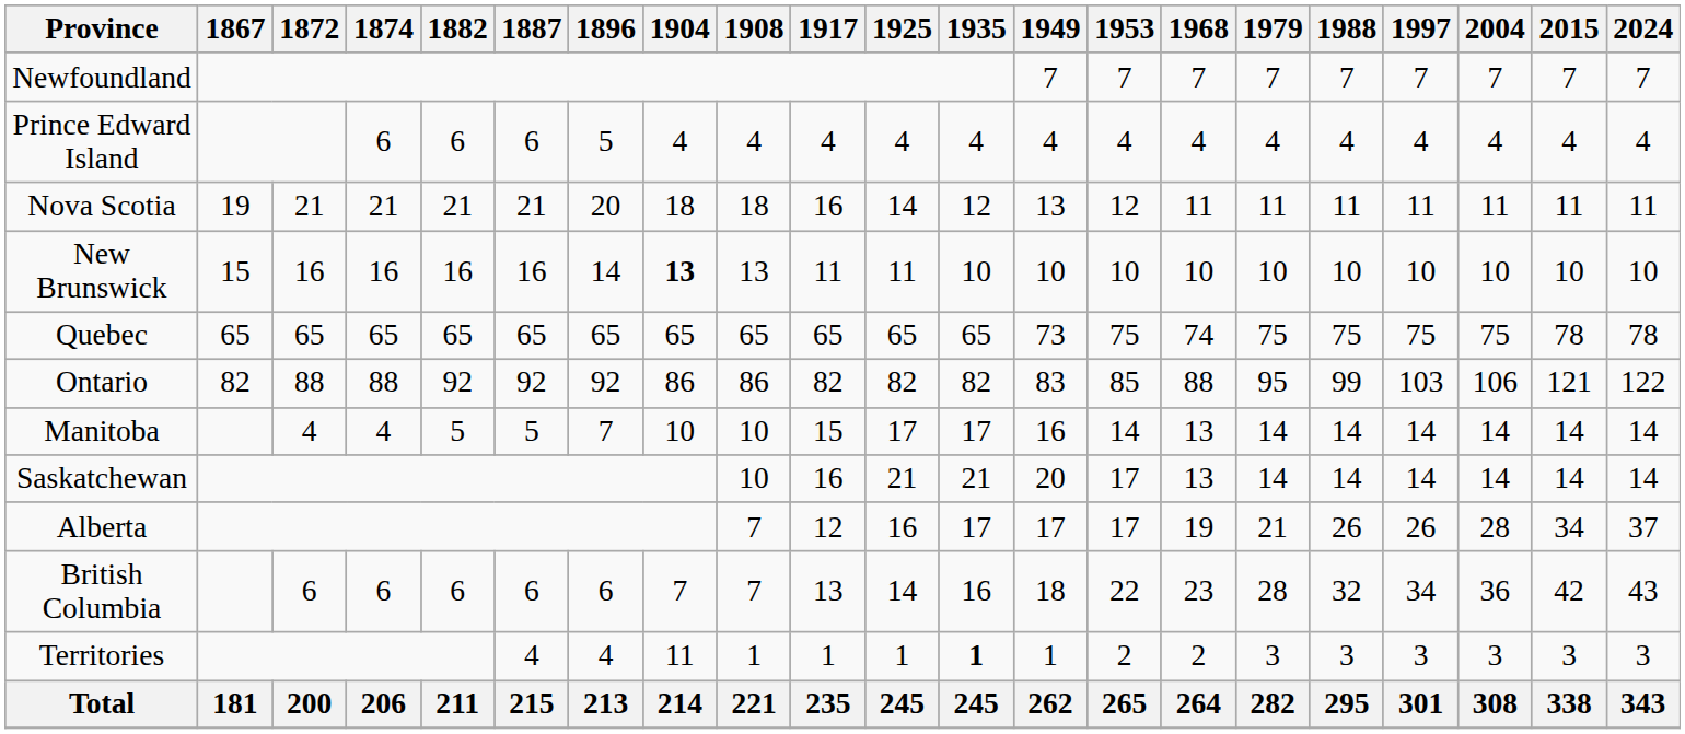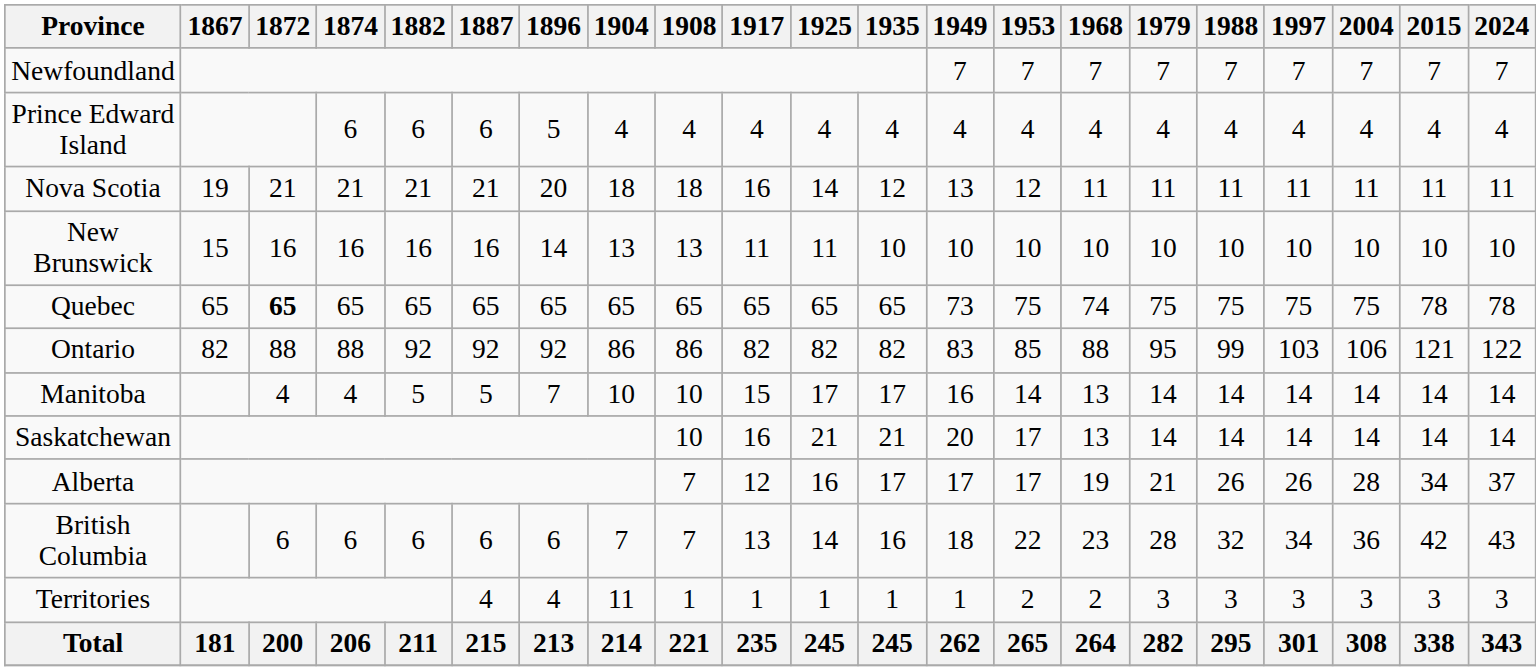New Brunswick | 1904: bold -> normal
Quebec | 1872: normal -> bold
Territories | 1935: bold -> normal
